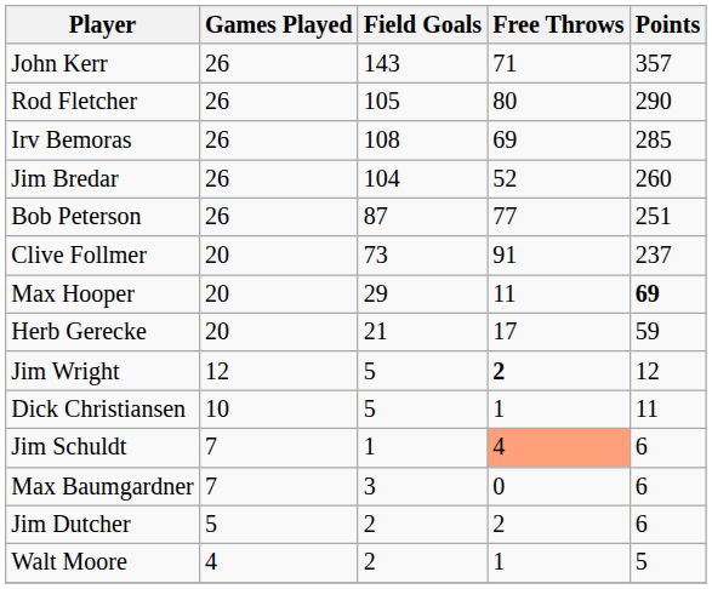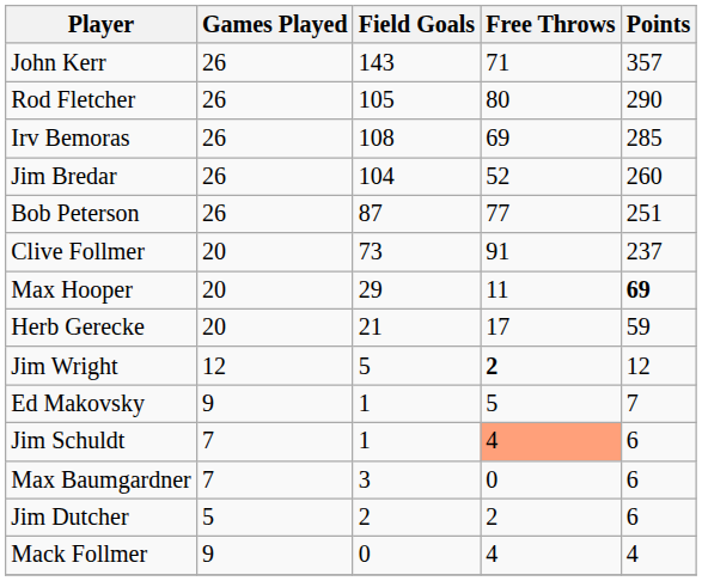- row: Dick Christiansen | 10 | 5 | 1 | 11
+ row: Ed Makovsky | 9 | 1 | 5 | 7
- row: Walt Moore | 4 | 2 | 1 | 5
+ row: Mack Follmer | 9 | 0 | 4 | 4
